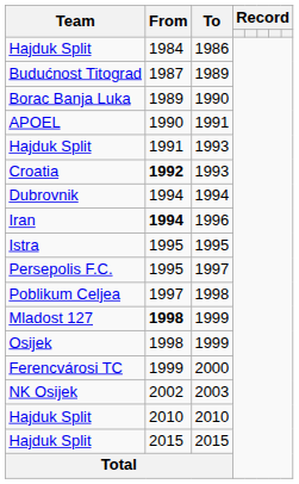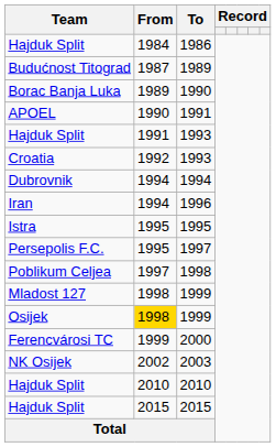Croatia / 1993 | From: bold -> normal
1996 | From: bold -> normal
Mladost 127 / 1999 | From: bold -> normal
Osijek / 1999 | From: no background -> gold background
